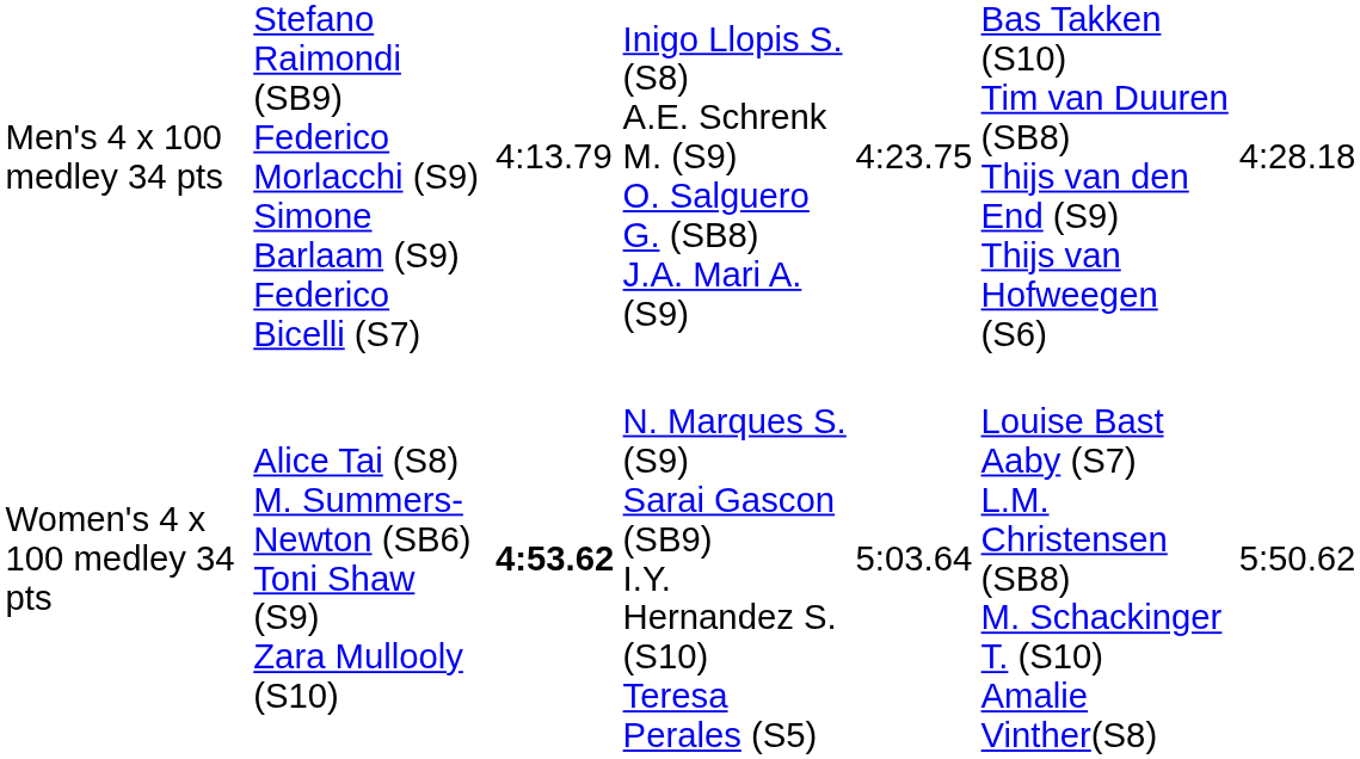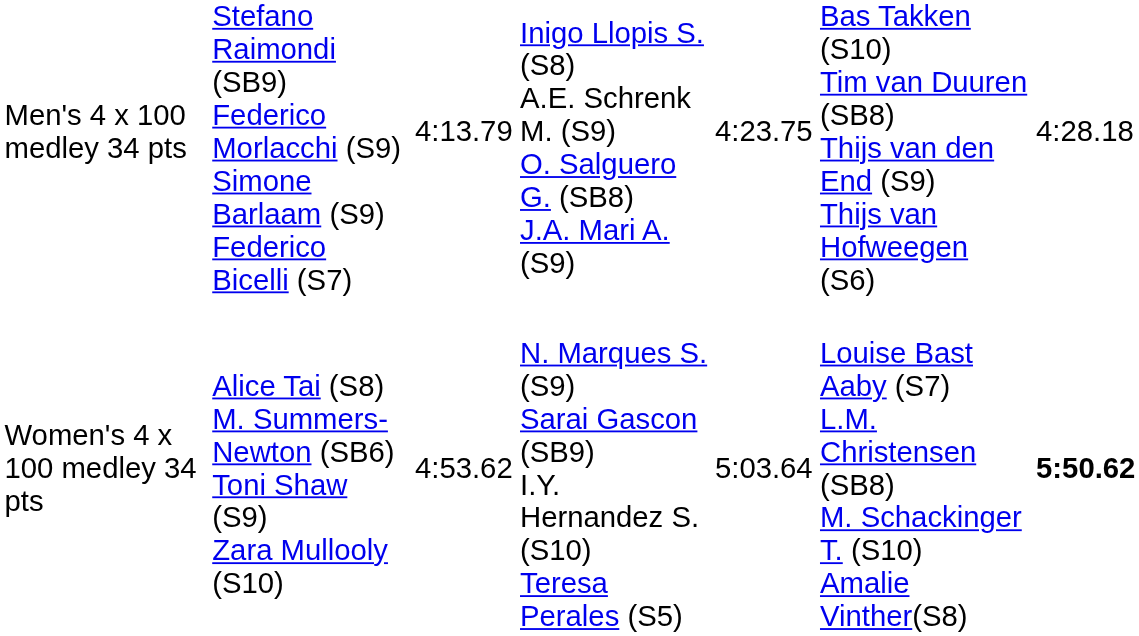Women's 4 x 100 medley 34 pts | column 3: bold -> normal
Women's 4 x 100 medley 34 pts | column 7: normal -> bold
